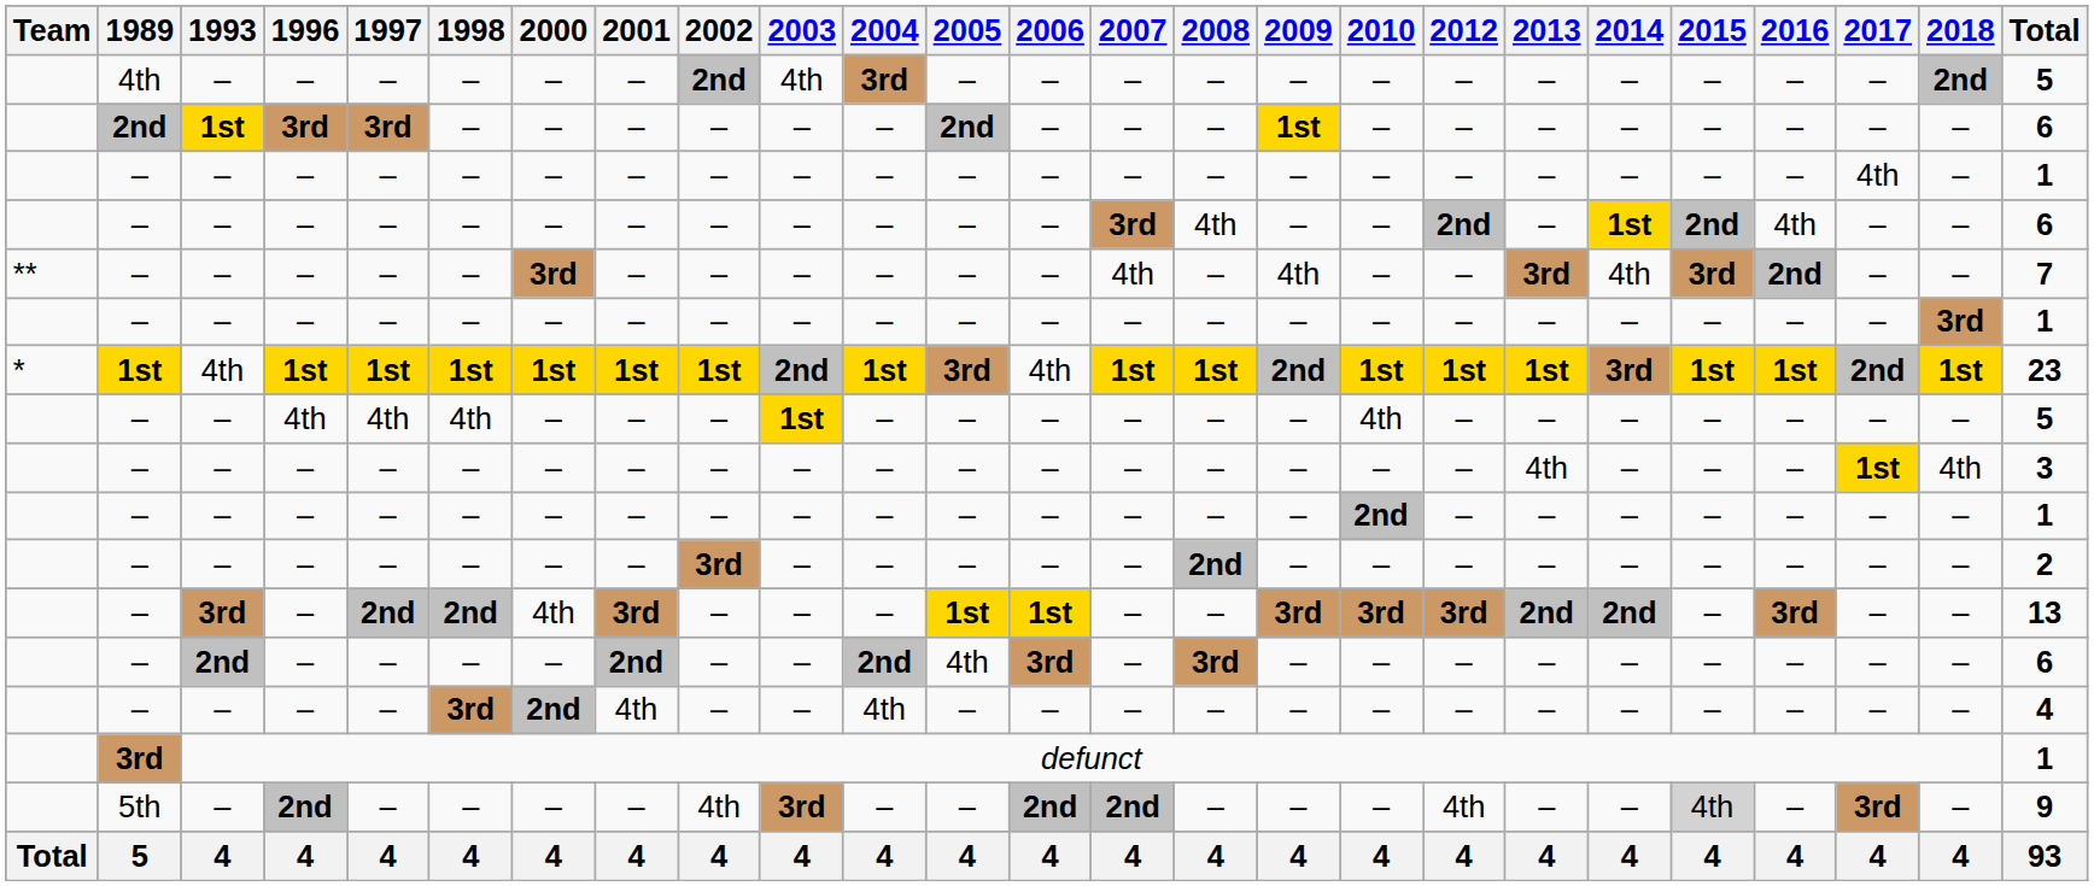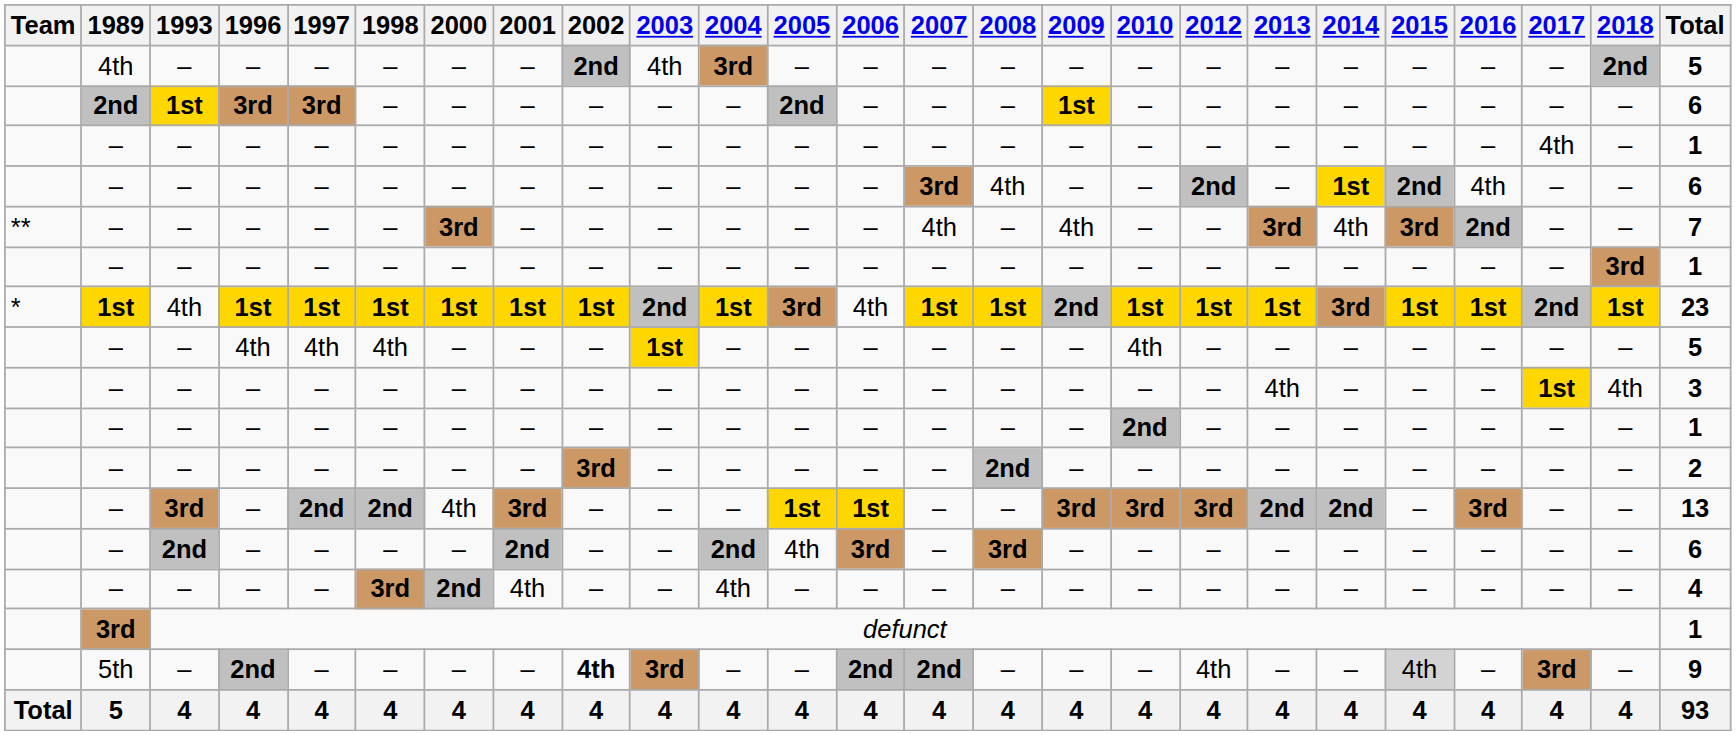5th | 2002: normal -> bold
